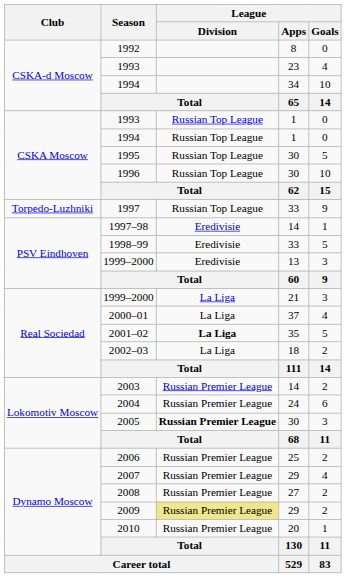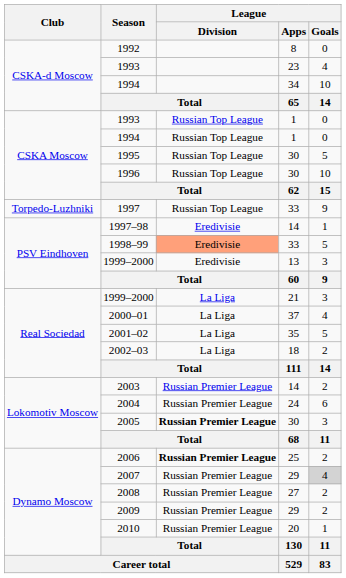1998–99 | League / Division: no background -> lightsalmon background
2001–02 | League / Division: bold -> normal
2006 | League / Division: normal -> bold
2007 | League / Goals: no background -> lightgrey background
2009 | League / Division: khaki background -> no background
